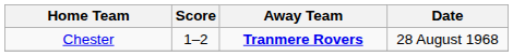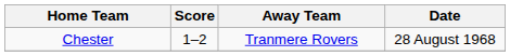Chester | Away Team: bold -> normal
